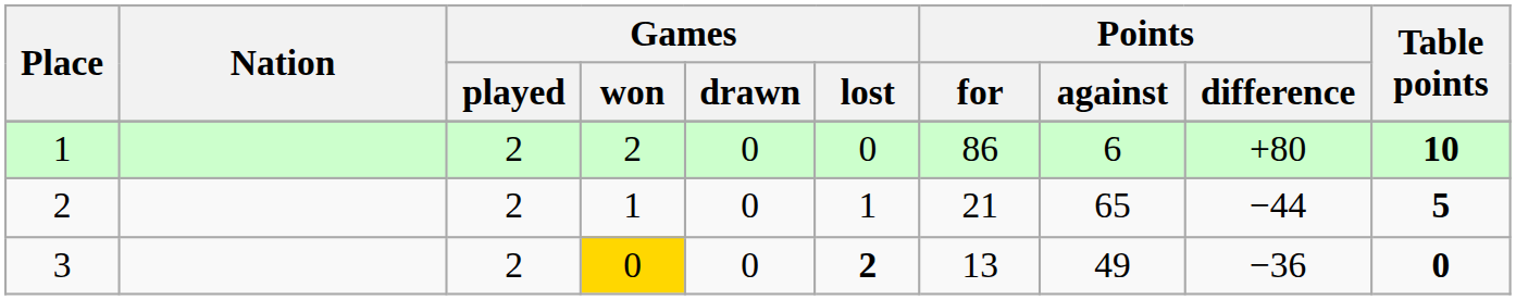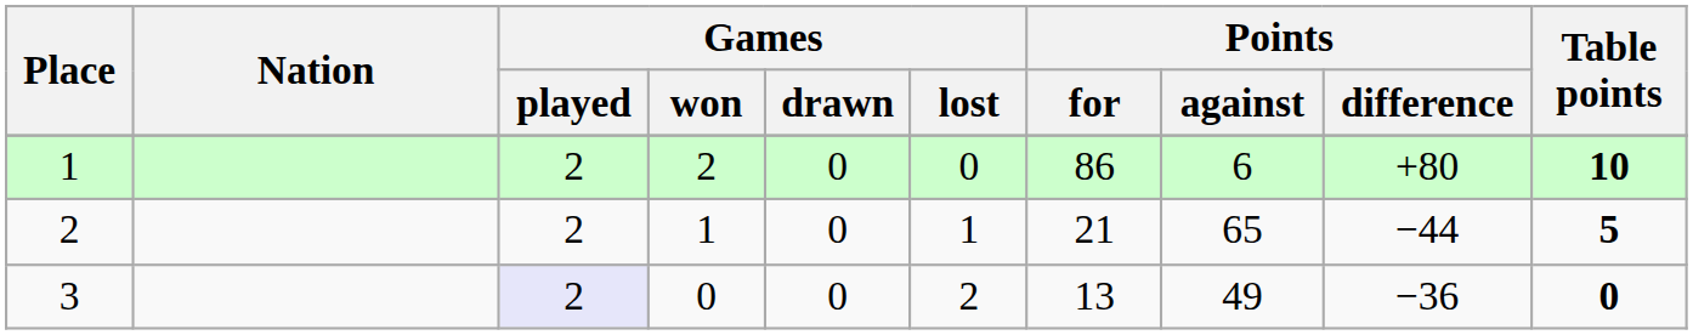3 | Games / played: no background -> lavender background
3 | Games / won: gold background -> no background
3 | Games / lost: bold -> normal
